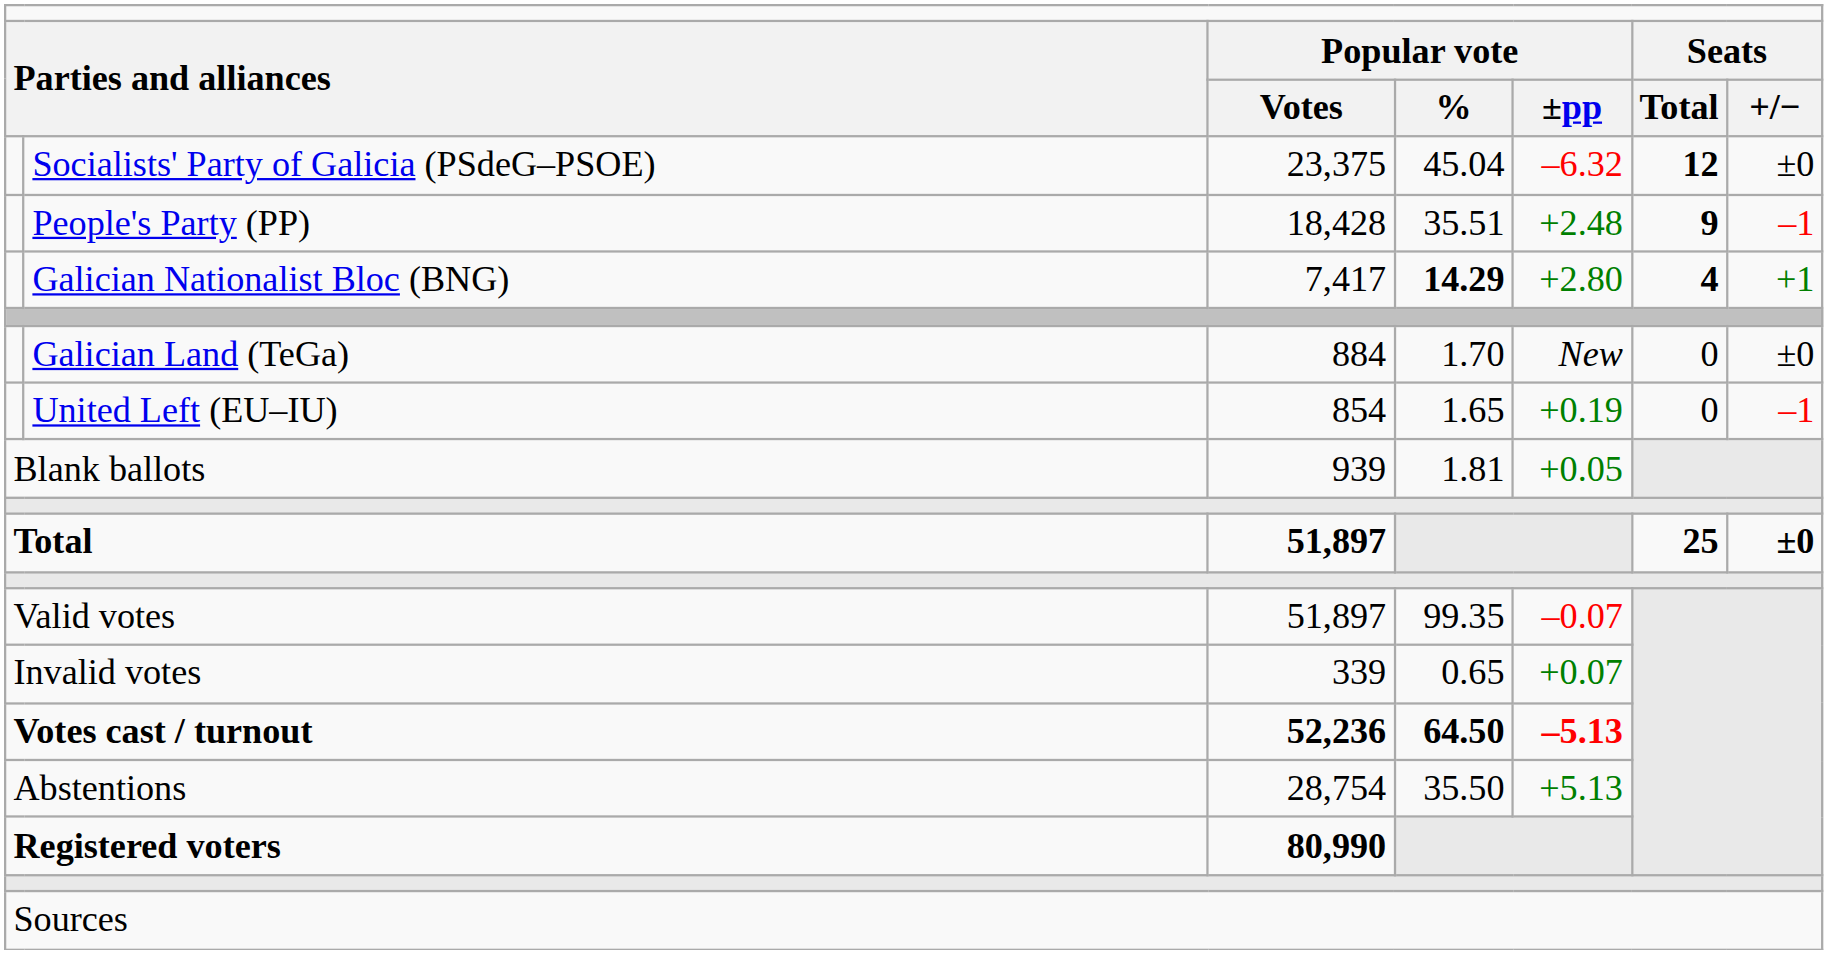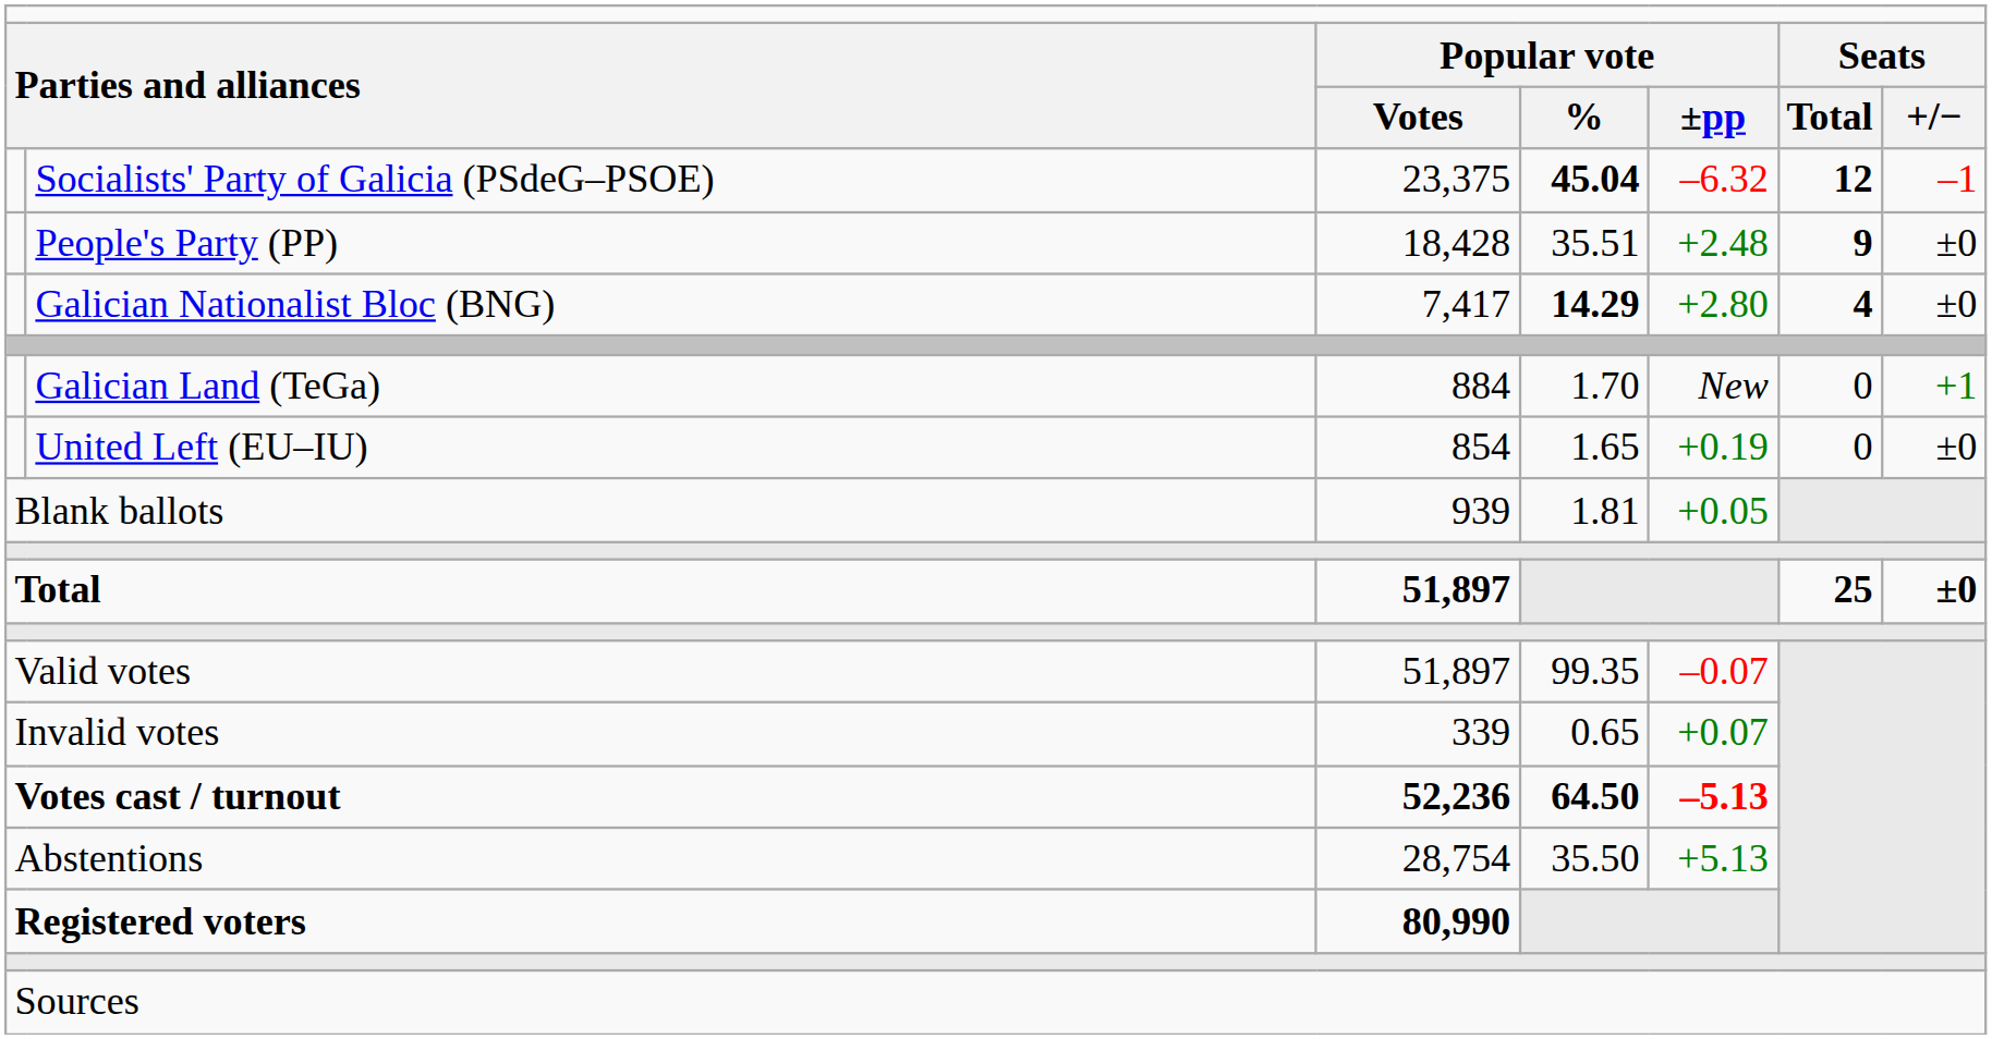Socialists' Party of Galicia (PSdeG–PSOE) | column 4: normal -> bold
Socialists' Party of Galicia (PSdeG–PSOE) | column 7: ±0 -> –1
People's Party (PP) | column 7: –1 -> ±0
Galician Nationalist Bloc (BNG) | column 7: +1 -> ±0
Galician Land (TeGa) | column 7: ±0 -> +1
United Left (EU–IU) | column 7: –1 -> ±0
